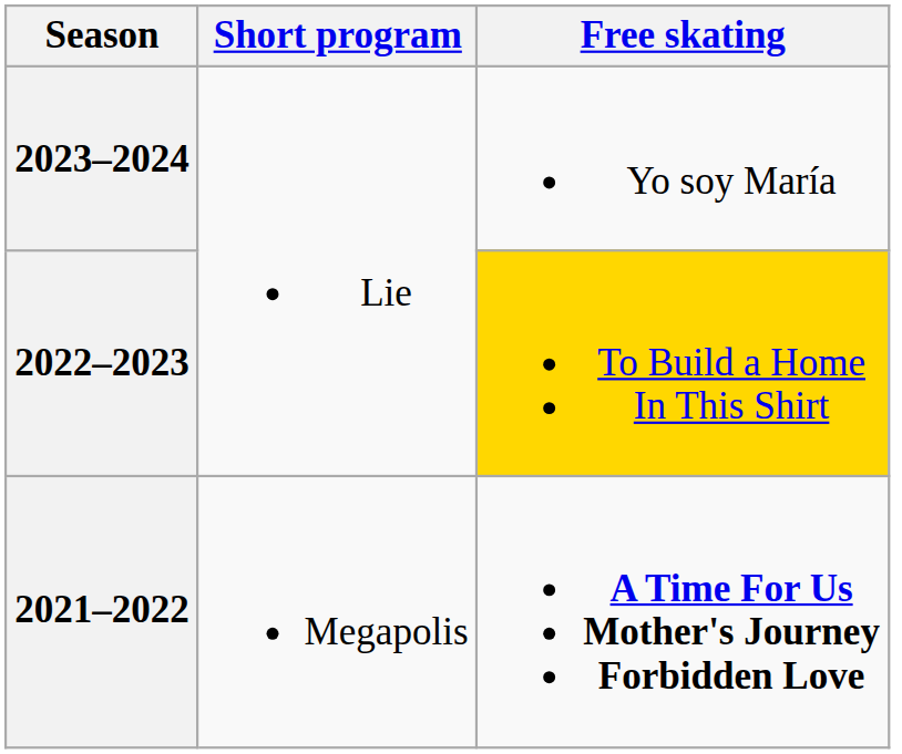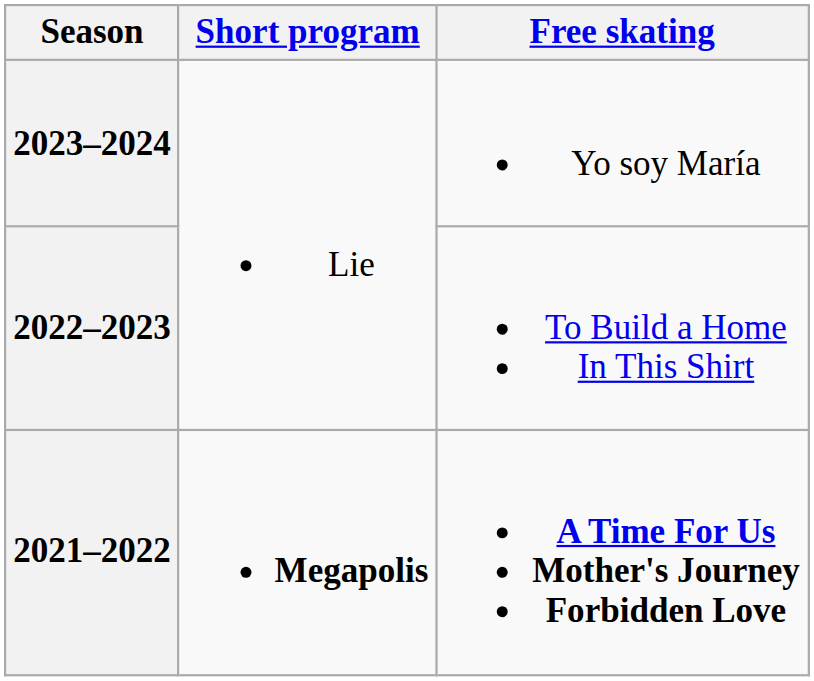2022–2023 | Free skating: gold background -> no background
2021–2022 | Short program: normal -> bold
